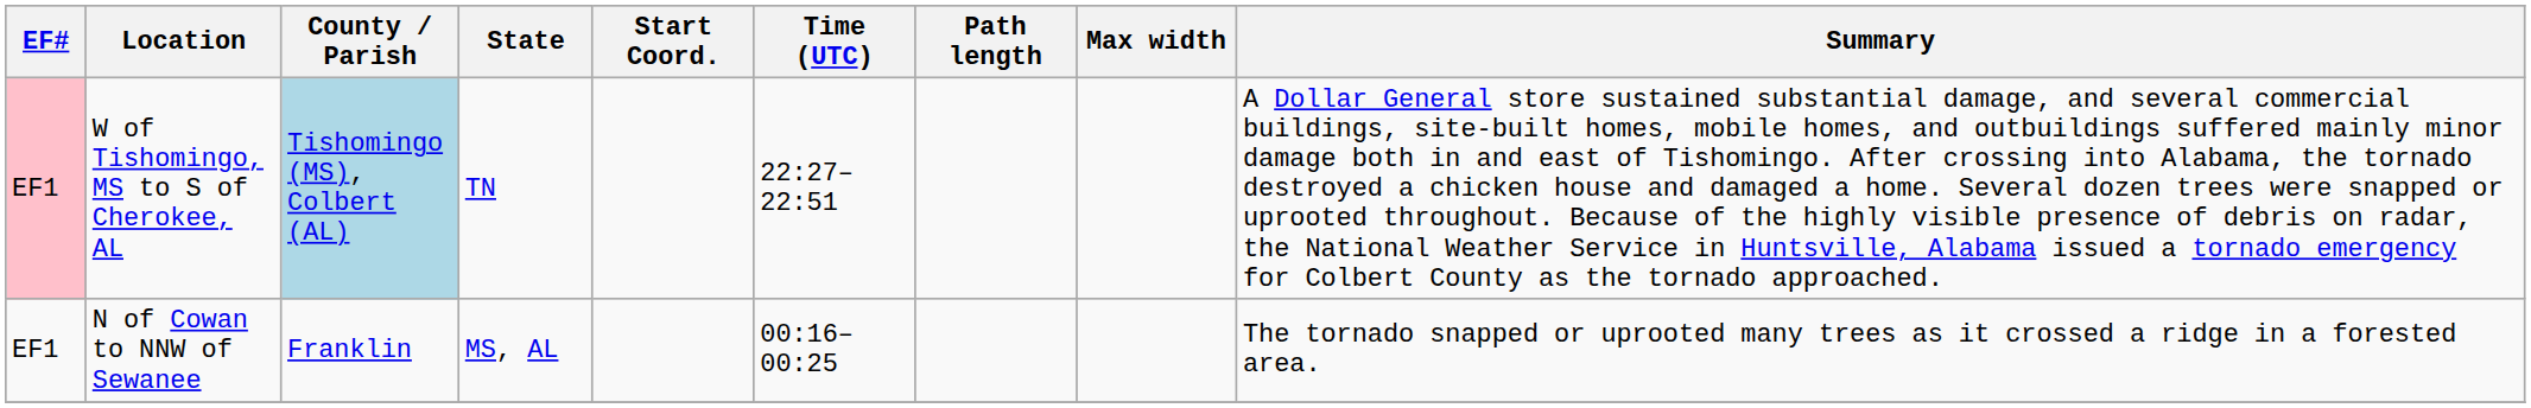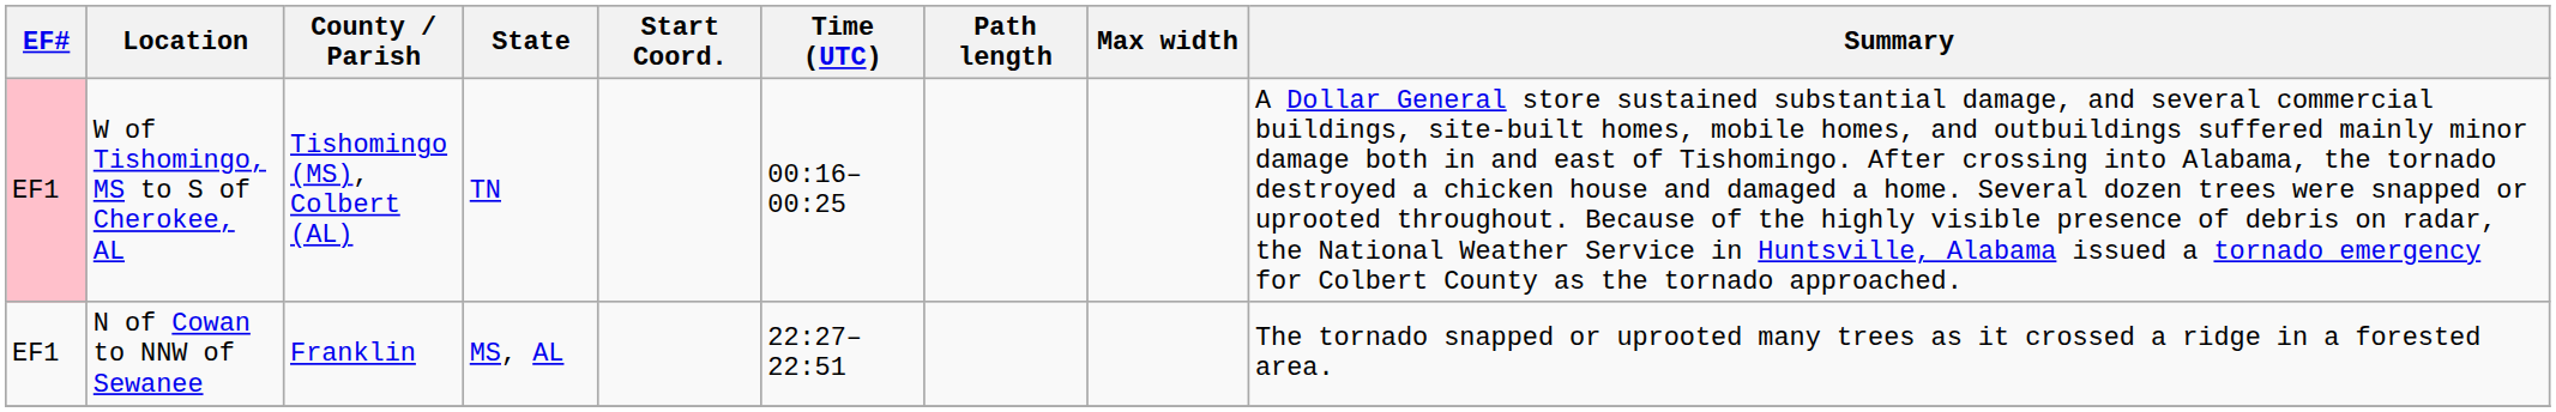W of Tishomingo, MS to S of Cherokee, AL | County / Parish: lightblue background -> no background
W of Tishomingo, MS to S of Cherokee, AL | Time (UTC): 22:27–22:51 -> 00:16–00:25
N of Cowan to NNW of Sewanee | Time (UTC): 00:16–00:25 -> 22:27–22:51
